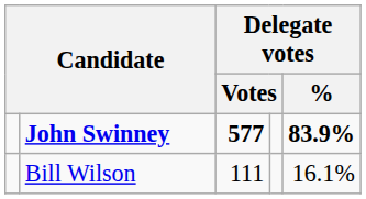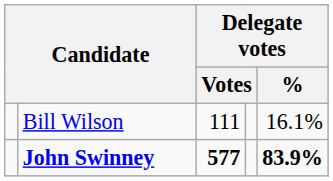rows swapped: John Swinney <-> Bill Wilson
